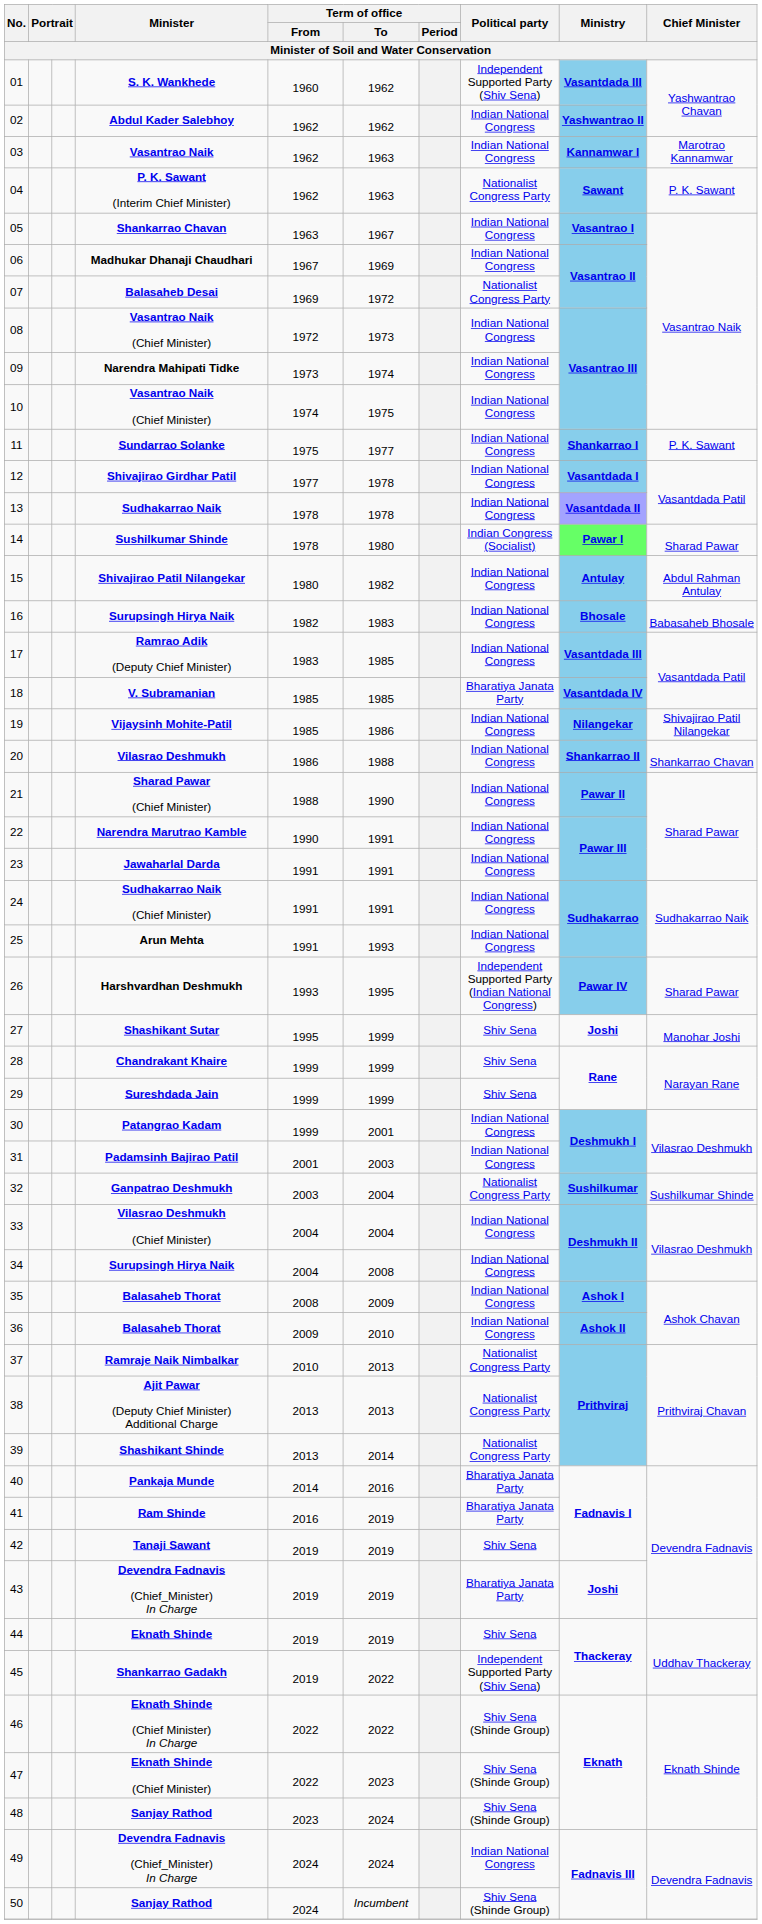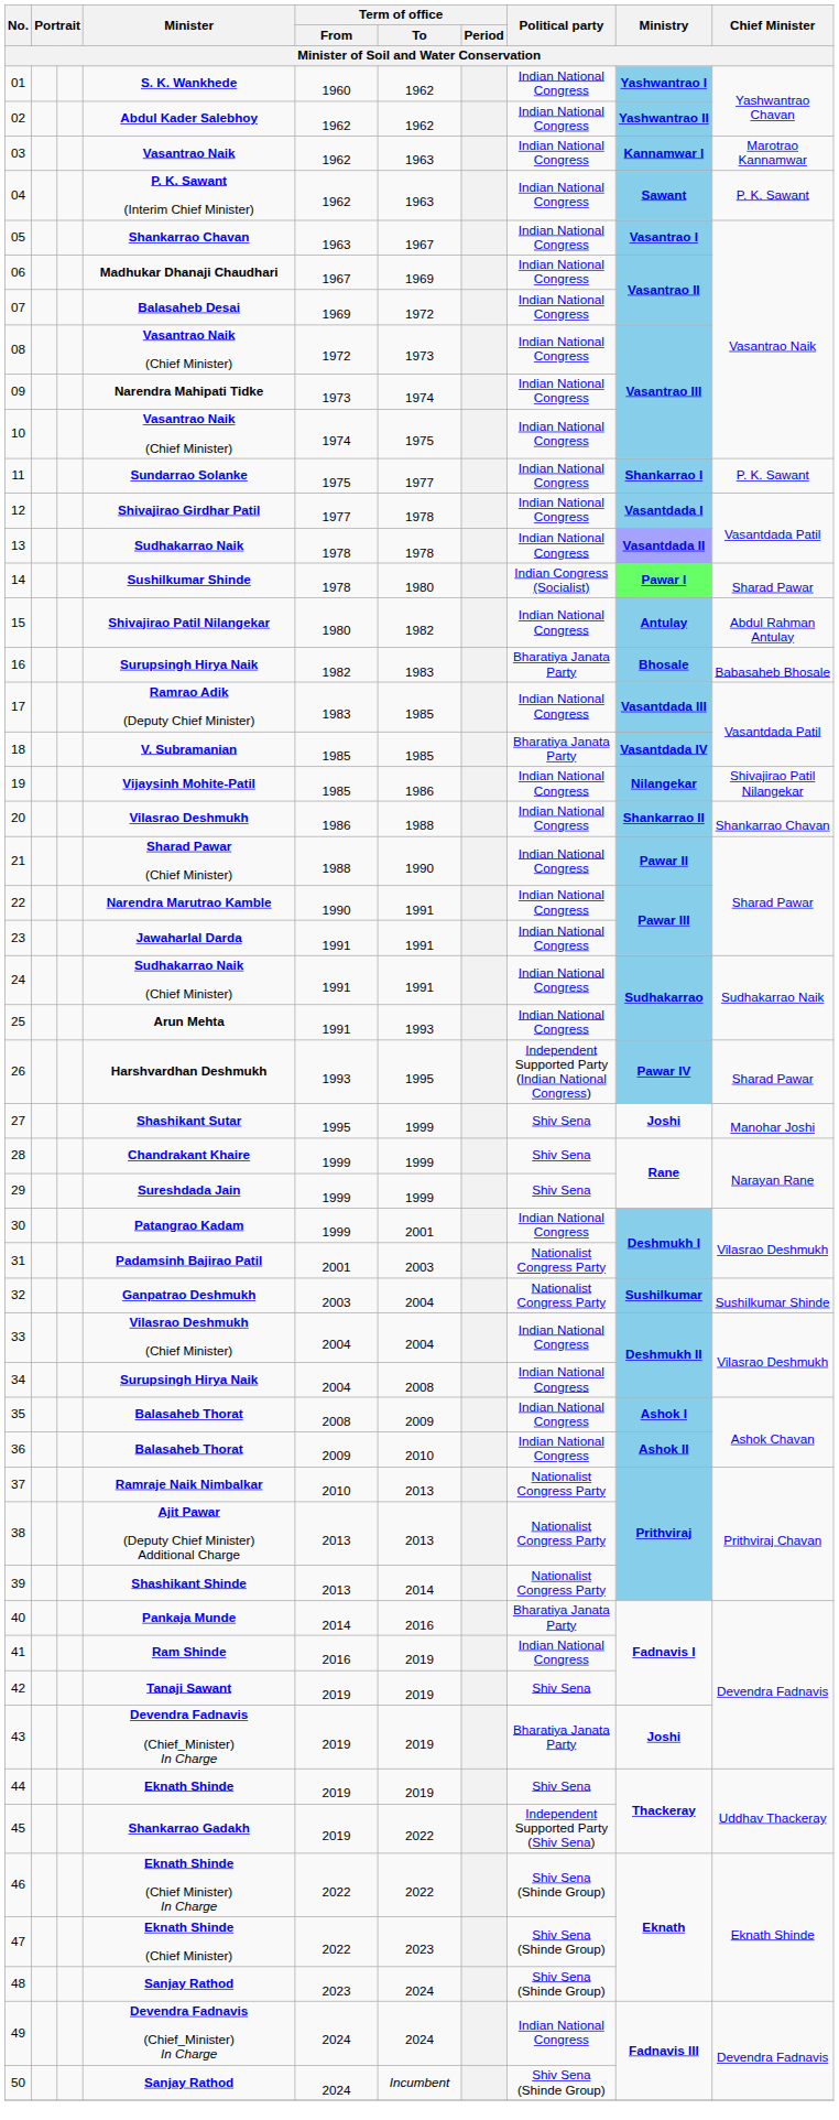S. K. Wankhede | Political party: Independent Supported Party (Shiv Sena) -> Indian National Congress
S. K. Wankhede | Ministry: Vasantdada III -> Yashwantrao I
P. K. Sawant (Interim Chief Minister) | Political party: Nationalist Congress Party -> Indian National Congress
Balasaheb Desai | Political party: Nationalist Congress Party -> Indian National Congress
16 / Surupsingh Hirya Naik | Political party: Indian National Congress -> Bharatiya Janata Party
Padamsinh Bajirao Patil | Political party: Indian National Congress -> Nationalist Congress Party
Ram Shinde | Political party: Bharatiya Janata Party -> Indian National Congress
